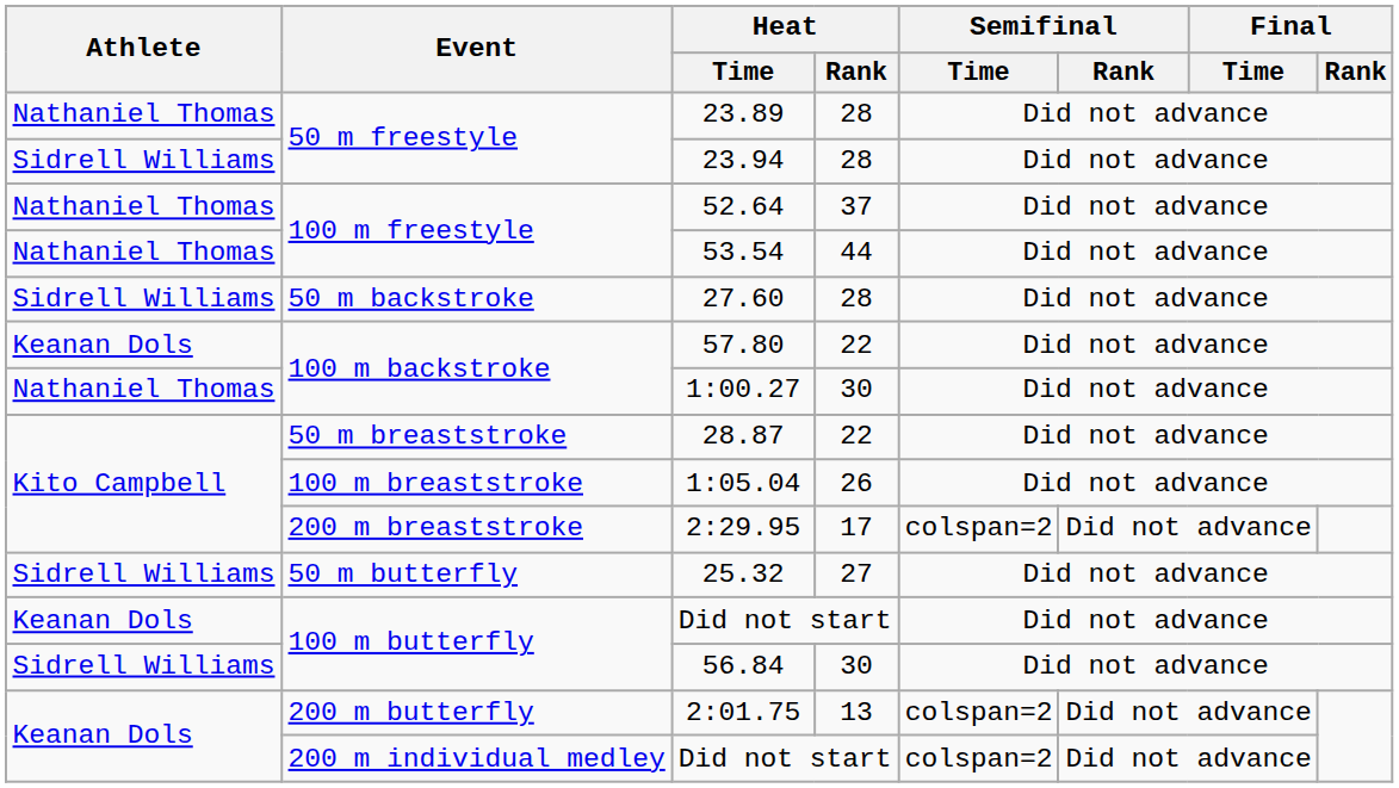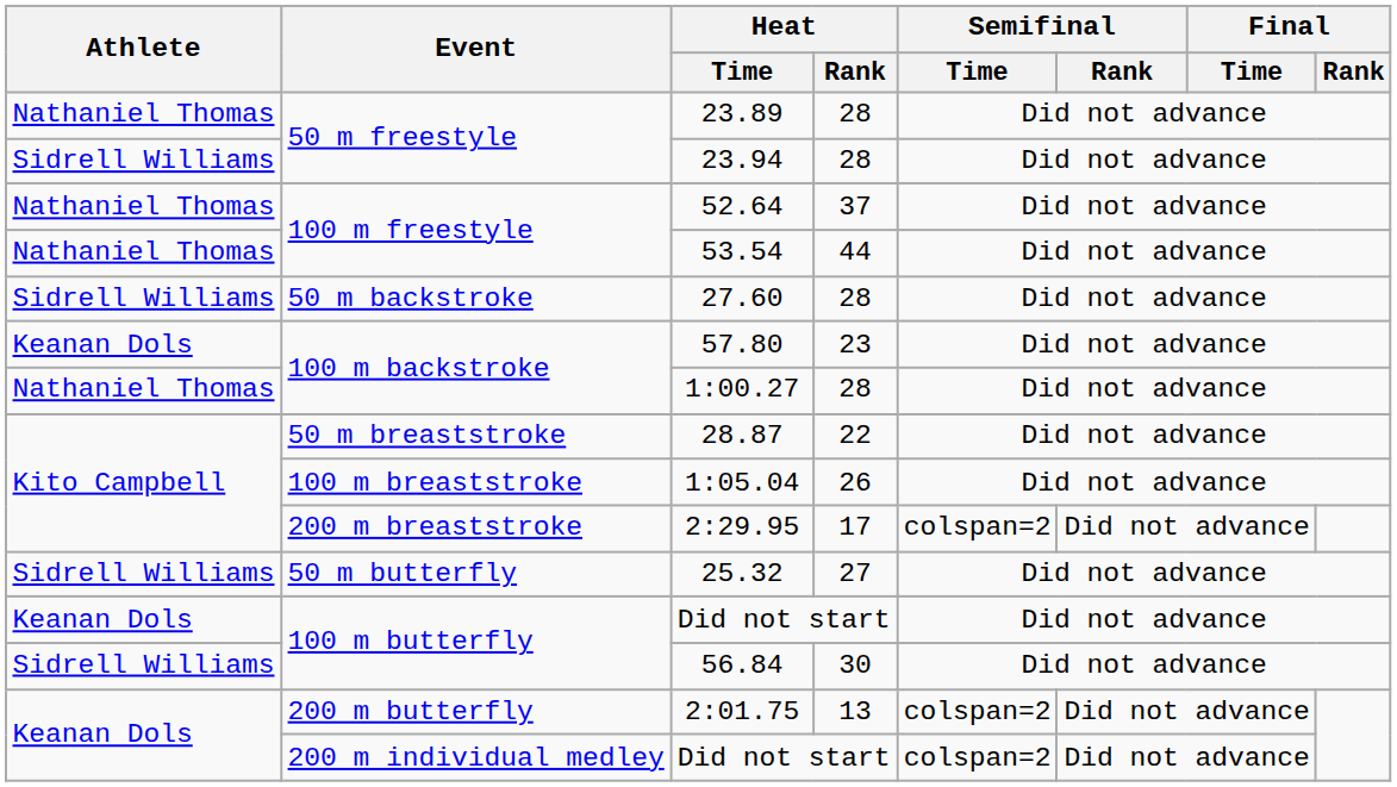57.80 | Heat / Rank: 22 -> 23
1:00.27 | Heat / Rank: 30 -> 28
